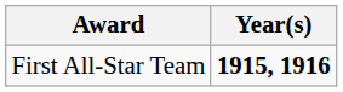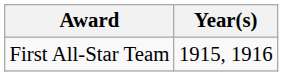row 2 | Year(s): bold -> normal
